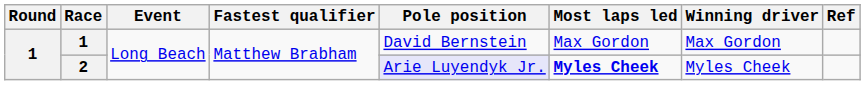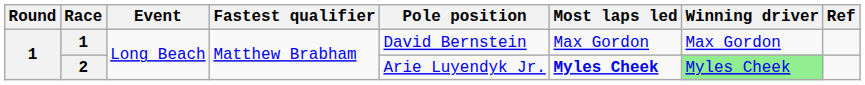2 | Pole position: lavender background -> no background
2 | Winning driver: no background -> lightgreen background
